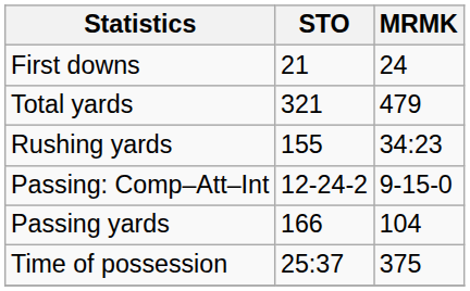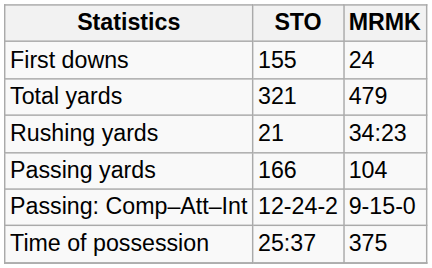First downs | STO: 21 -> 155
Rushing yards | STO: 155 -> 21
rows swapped: Passing yards <-> Passing: Comp–Att–Int
